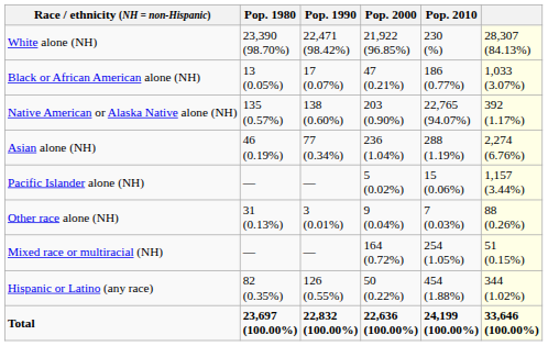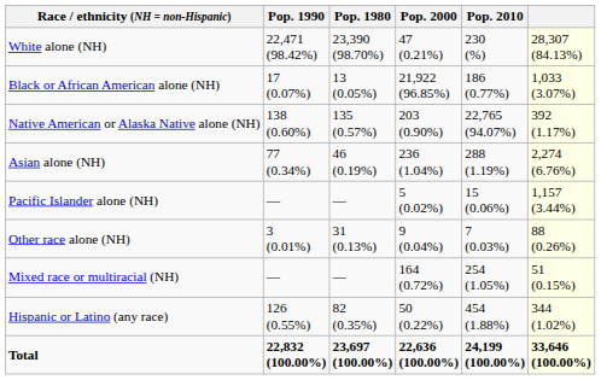columns swapped: Pop. 1980 <-> Pop. 1990
White alone (NH) | Pop. 2000: 21,922 (96.85%) -> 47 (0.21%)
Black or African American alone (NH) | Pop. 2000: 47 (0.21%) -> 21,922 (96.85%)
